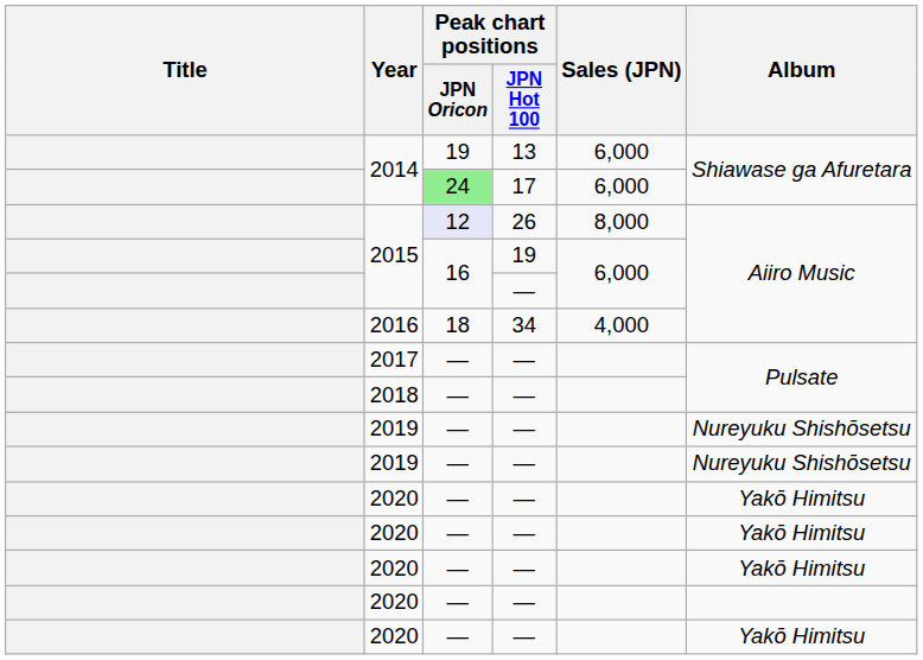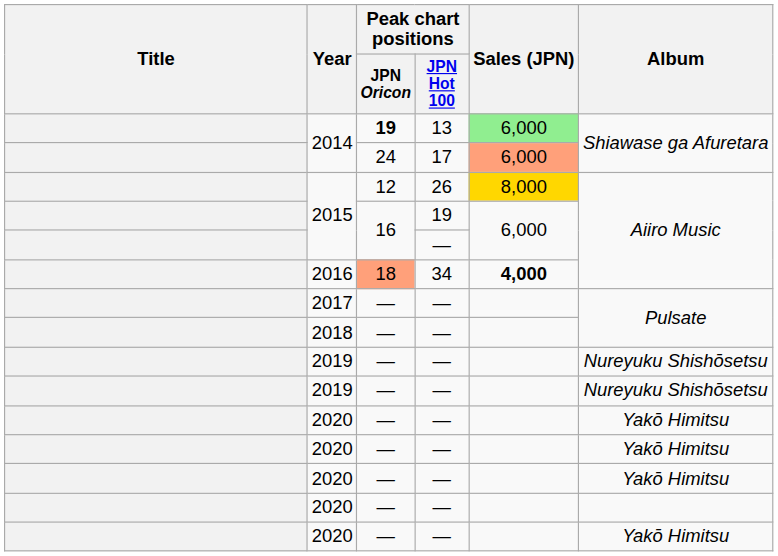2014 / 13 | Peak chart positions / JPN Oricon: normal -> bold
2014 / 13 | Sales (JPN): no background -> lightgreen background
2014 / 17 | Peak chart positions / JPN Oricon: lightgreen background -> no background
2014 / 17 | Sales (JPN): no background -> lightsalmon background
2015 / 26 | Peak chart positions / JPN Oricon: lavender background -> no background
2015 / 26 | Sales (JPN): no background -> gold background
2016 | Peak chart positions / JPN Oricon: no background -> lightsalmon background
2016 | Sales (JPN): normal -> bold
